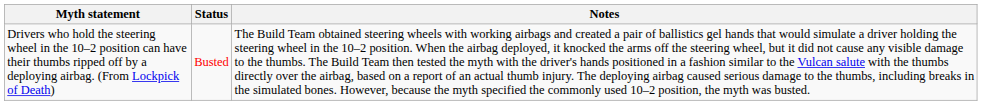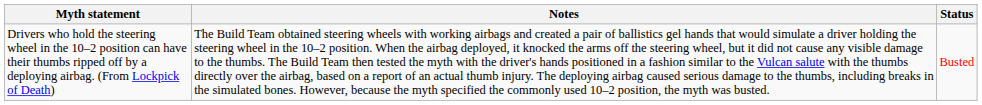columns swapped: Status <-> Notes
